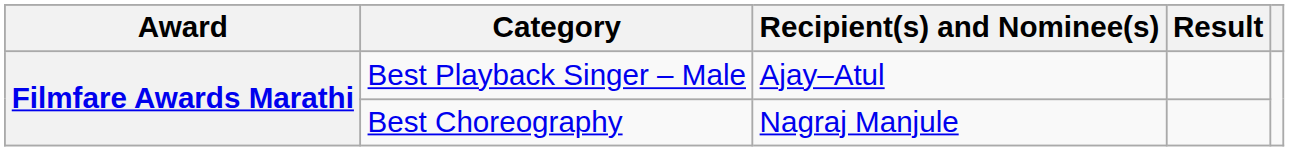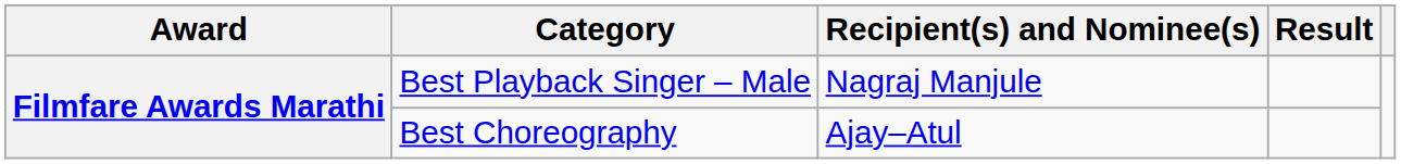Best Playback Singer – Male | Recipient(s) and Nominee(s): Ajay–Atul -> Nagraj Manjule
Best Choreography | Recipient(s) and Nominee(s): Nagraj Manjule -> Ajay–Atul
